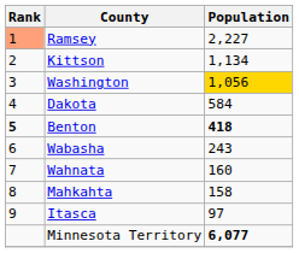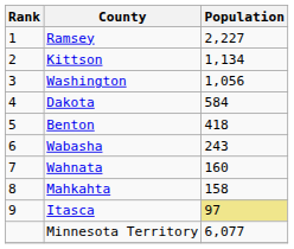Ramsey | Rank: lightsalmon background -> no background
Washington | Population: gold background -> no background
Benton | Rank: bold -> normal
Benton | Population: bold -> normal
Itasca | Population: no background -> khaki background
Minnesota Territory | Population: bold -> normal
